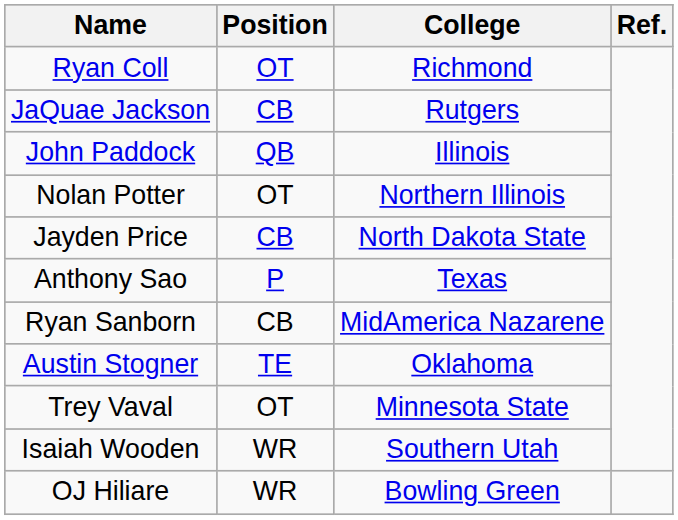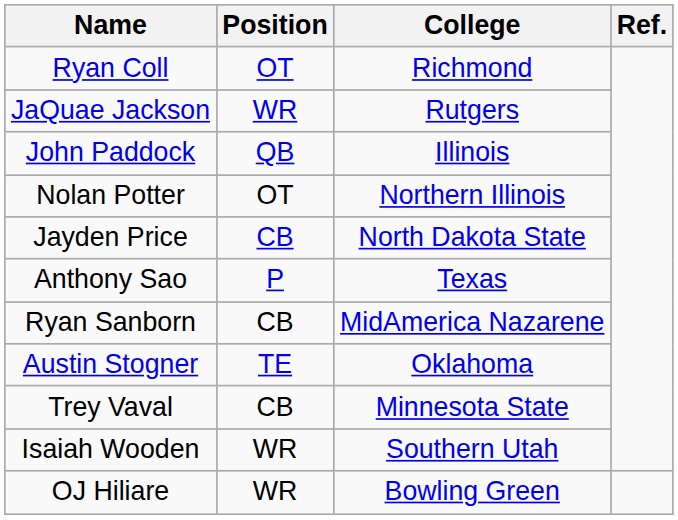JaQuae Jackson | Position: CB -> WR
Trey Vaval | Position: OT -> CB
